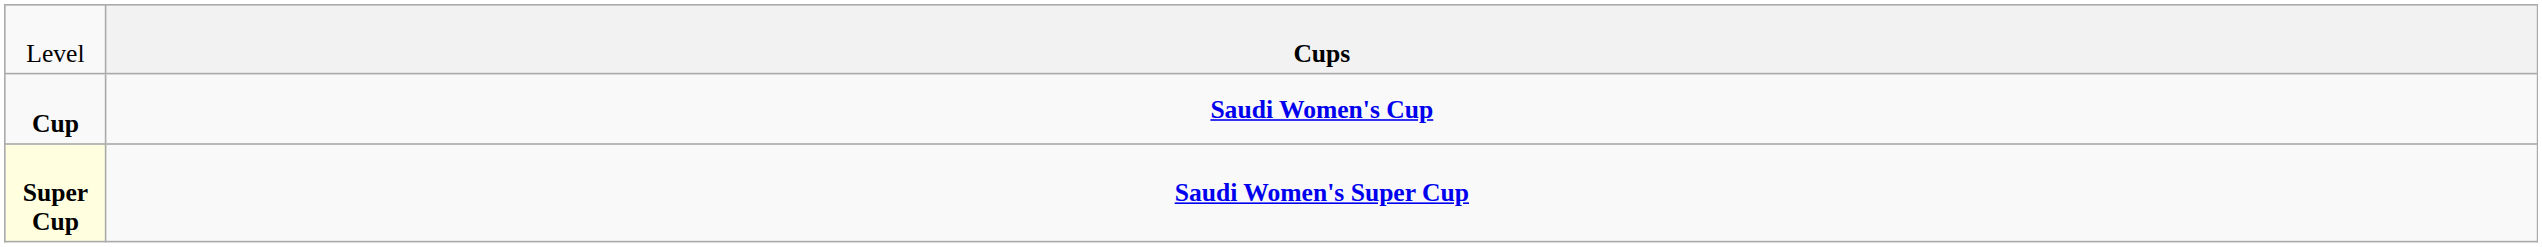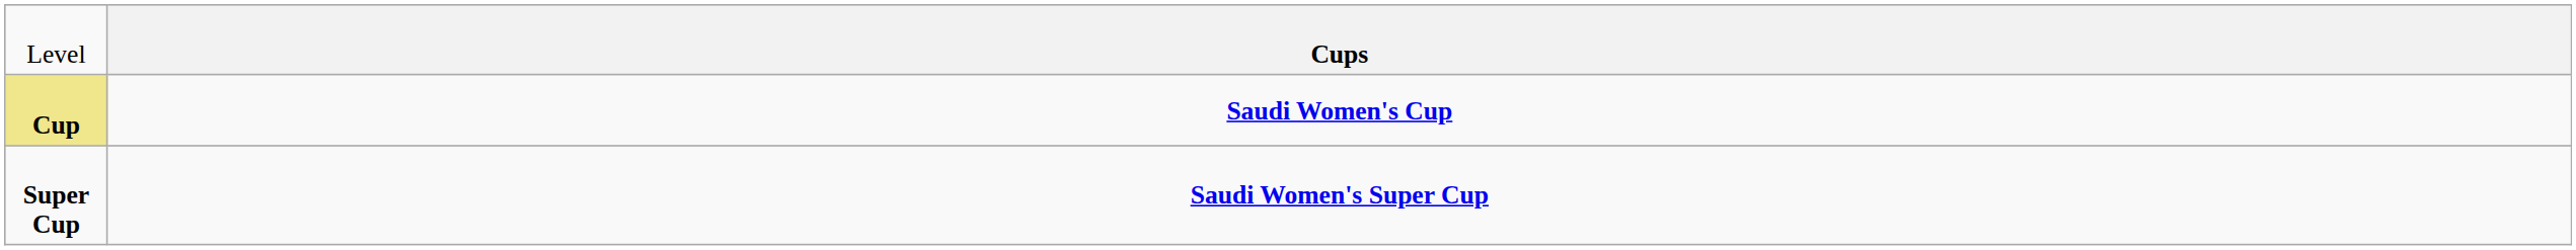Cup | column 1: no background -> khaki background
Super Cup | column 1: lightyellow background -> no background
